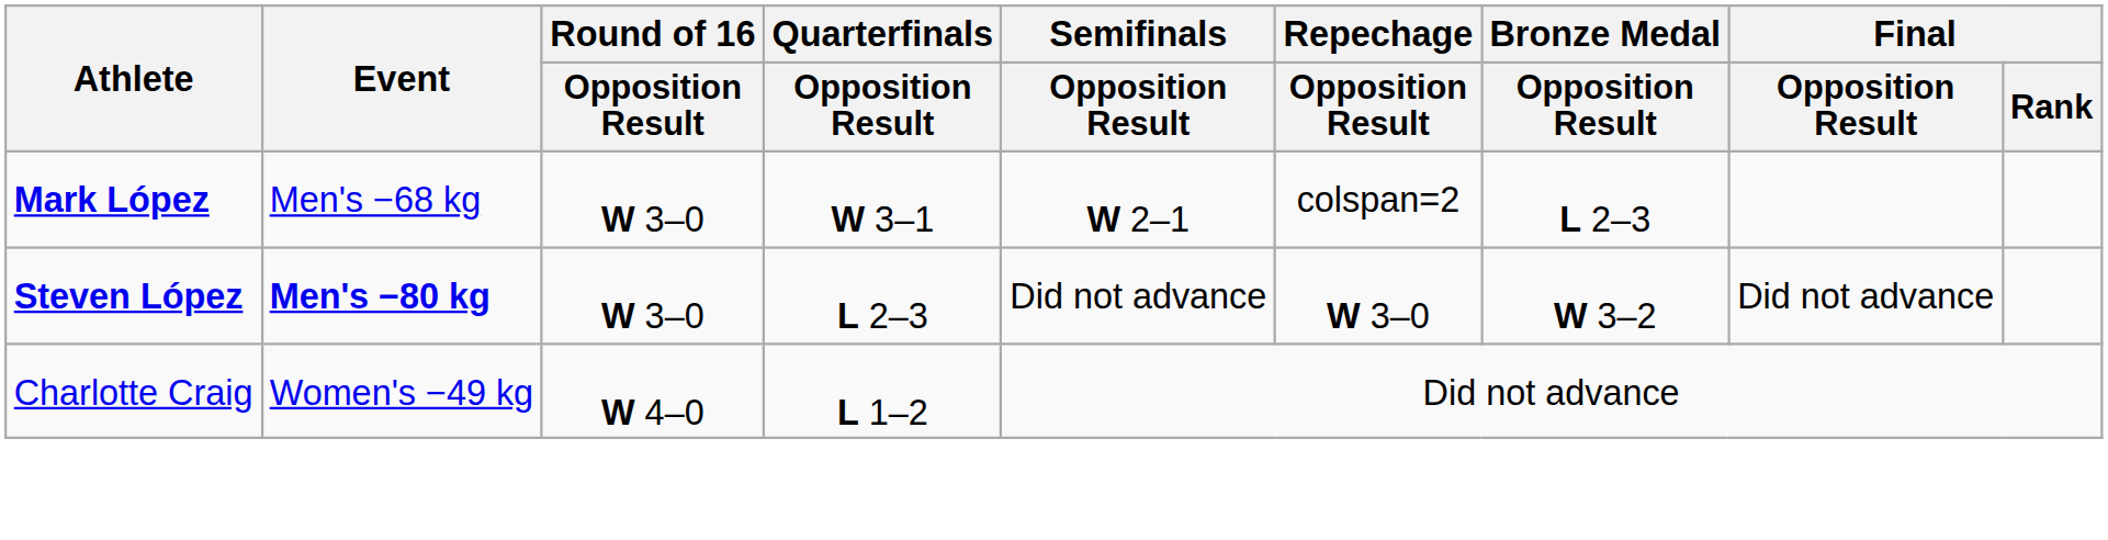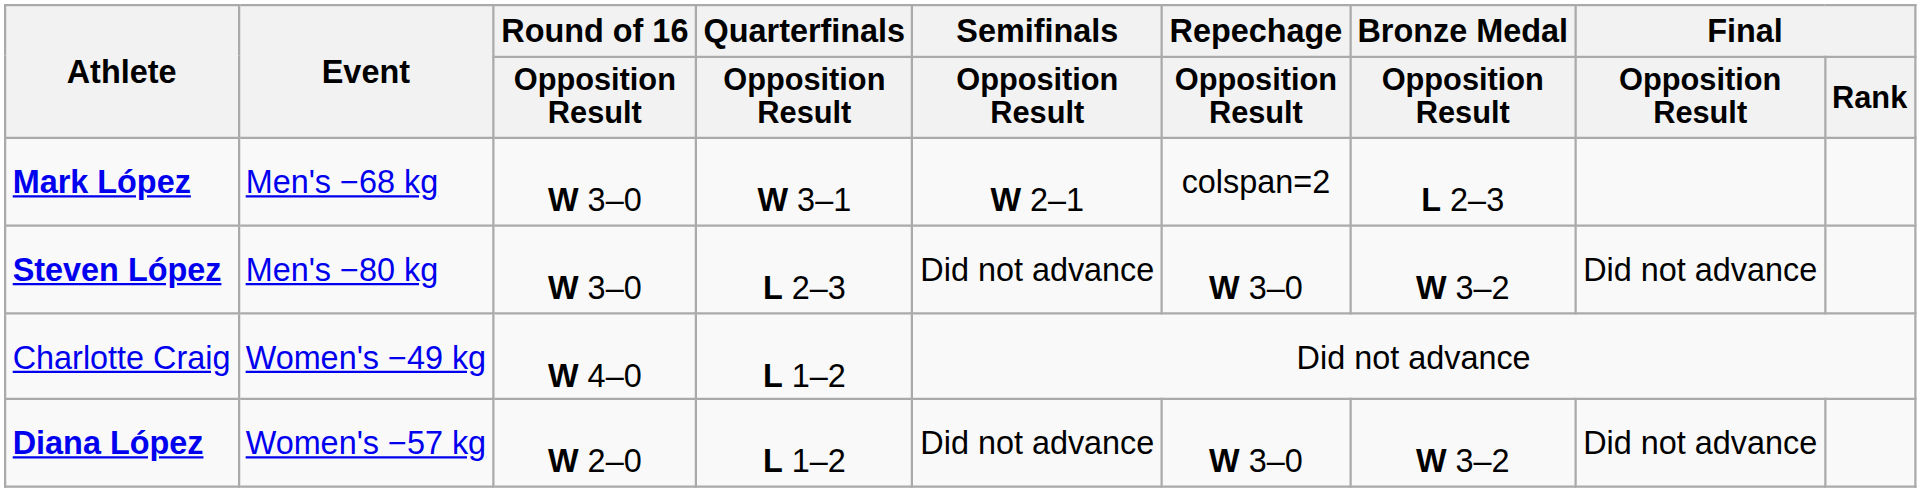Steven López | Event: bold -> normal
+ row: Diana López | Women's −57 kg | W 2–0 | L 1–2 | Did not advance | W 3–0 | W 3–2 | Did not advance
